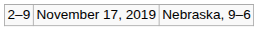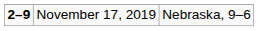November 17, 2019 | column 1: normal -> bold
